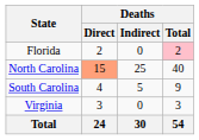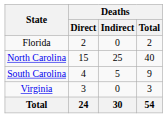Florida | Deaths / Total: pink background -> no background
North Carolina | Deaths / Direct: lightsalmon background -> no background
